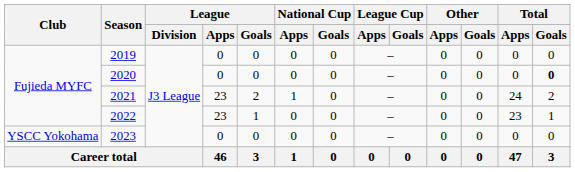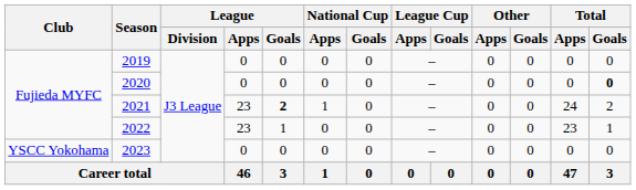2021 | League / Goals: normal -> bold
